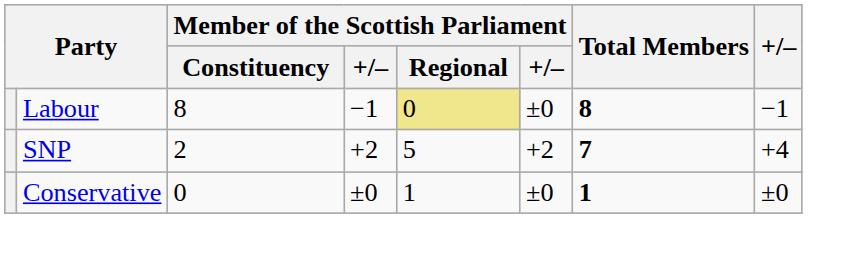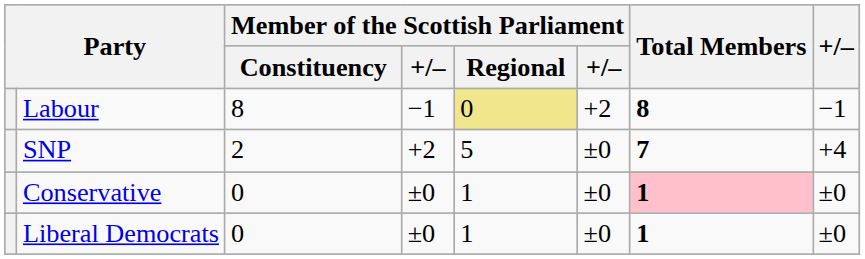Labour | column 6: ±0 -> +2
SNP | column 6: +2 -> ±0
Conservative | Total Members: no background -> pink background
+ row: Liberal Democrats | 0 | ±0 | 1 | ±0 | 1 | ±0
